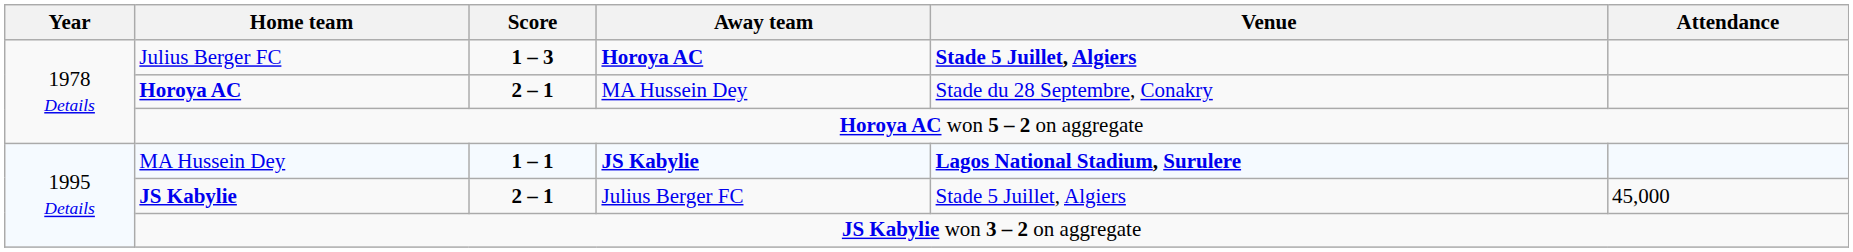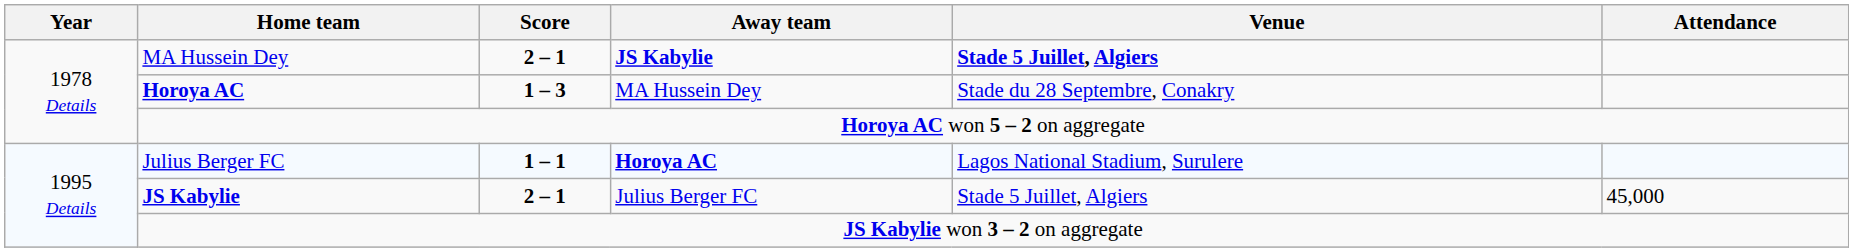row 2 | Home team: Julius Berger FC -> MA Hussein Dey
row 2 | Score: 1 – 3 -> 2 – 1
row 2 | Away team: Horoya AC -> JS Kabylie
row 3 | Score: 2 – 1 -> 1 – 3
row 5 | Home team: MA Hussein Dey -> Julius Berger FC
row 5 | Away team: JS Kabylie -> Horoya AC
row 5 | Venue: bold -> normal
